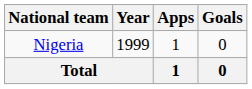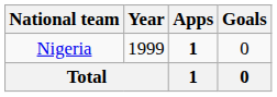Nigeria | Apps: normal -> bold
